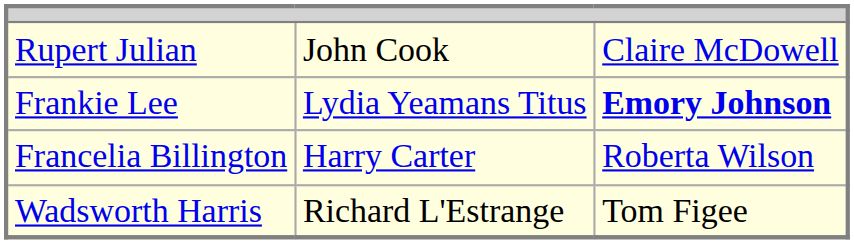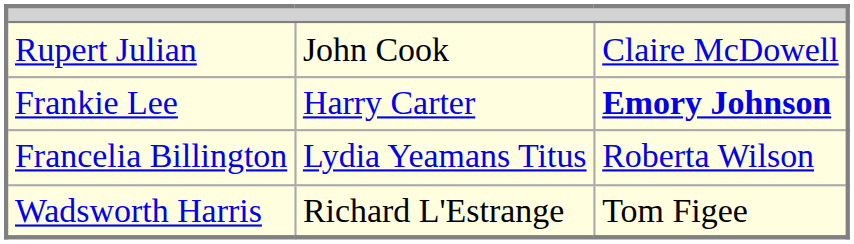Frankie Lee | column 2: Lydia Yeamans Titus -> Harry Carter
Francelia Billington | column 2: Harry Carter -> Lydia Yeamans Titus
